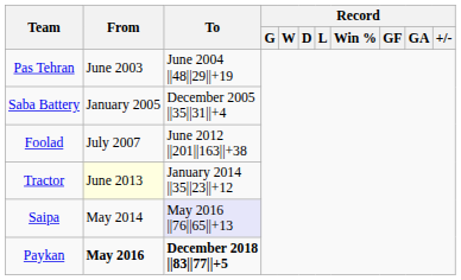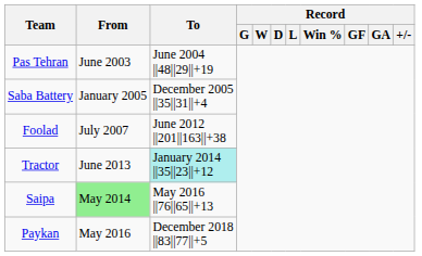Tractor | From: lightyellow background -> no background
Tractor | To: no background -> paleturquoise background
Saipa | From: no background -> lightgreen background
Saipa | To: lavender background -> no background
Paykan | From: bold -> normal
Paykan | To: bold -> normal
